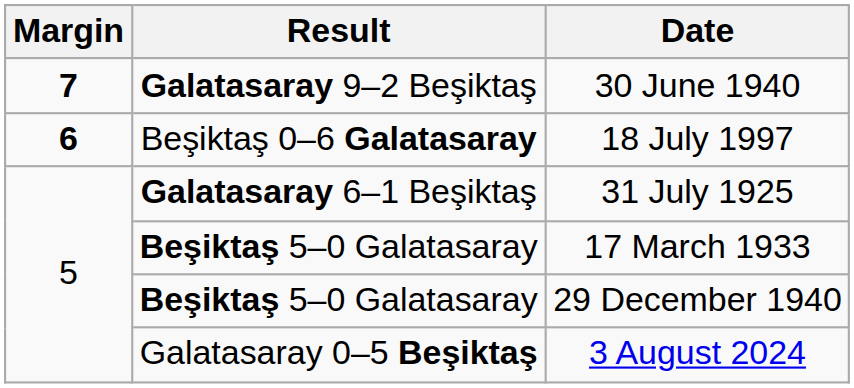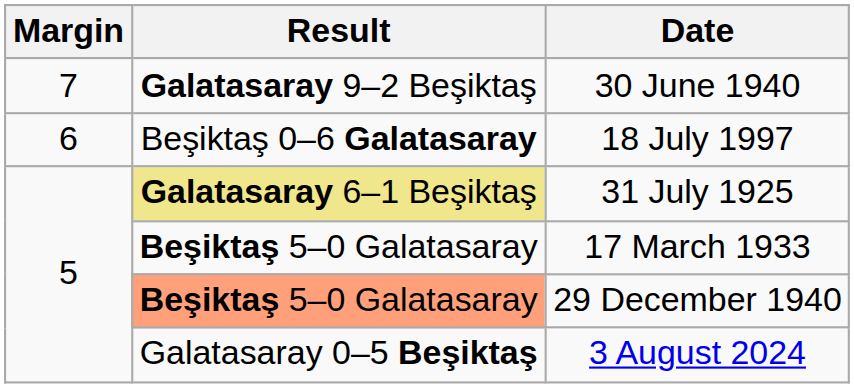30 June 1940 | Margin: bold -> normal
18 July 1997 | Margin: bold -> normal
31 July 1925 | Result: no background -> khaki background
29 December 1940 | Result: no background -> lightsalmon background
